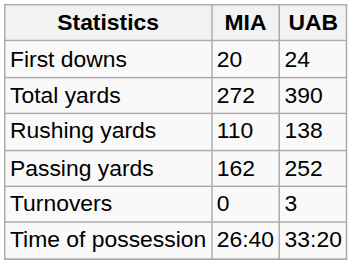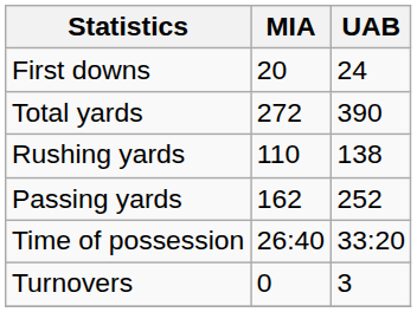rows swapped: Turnovers <-> Time of possession
